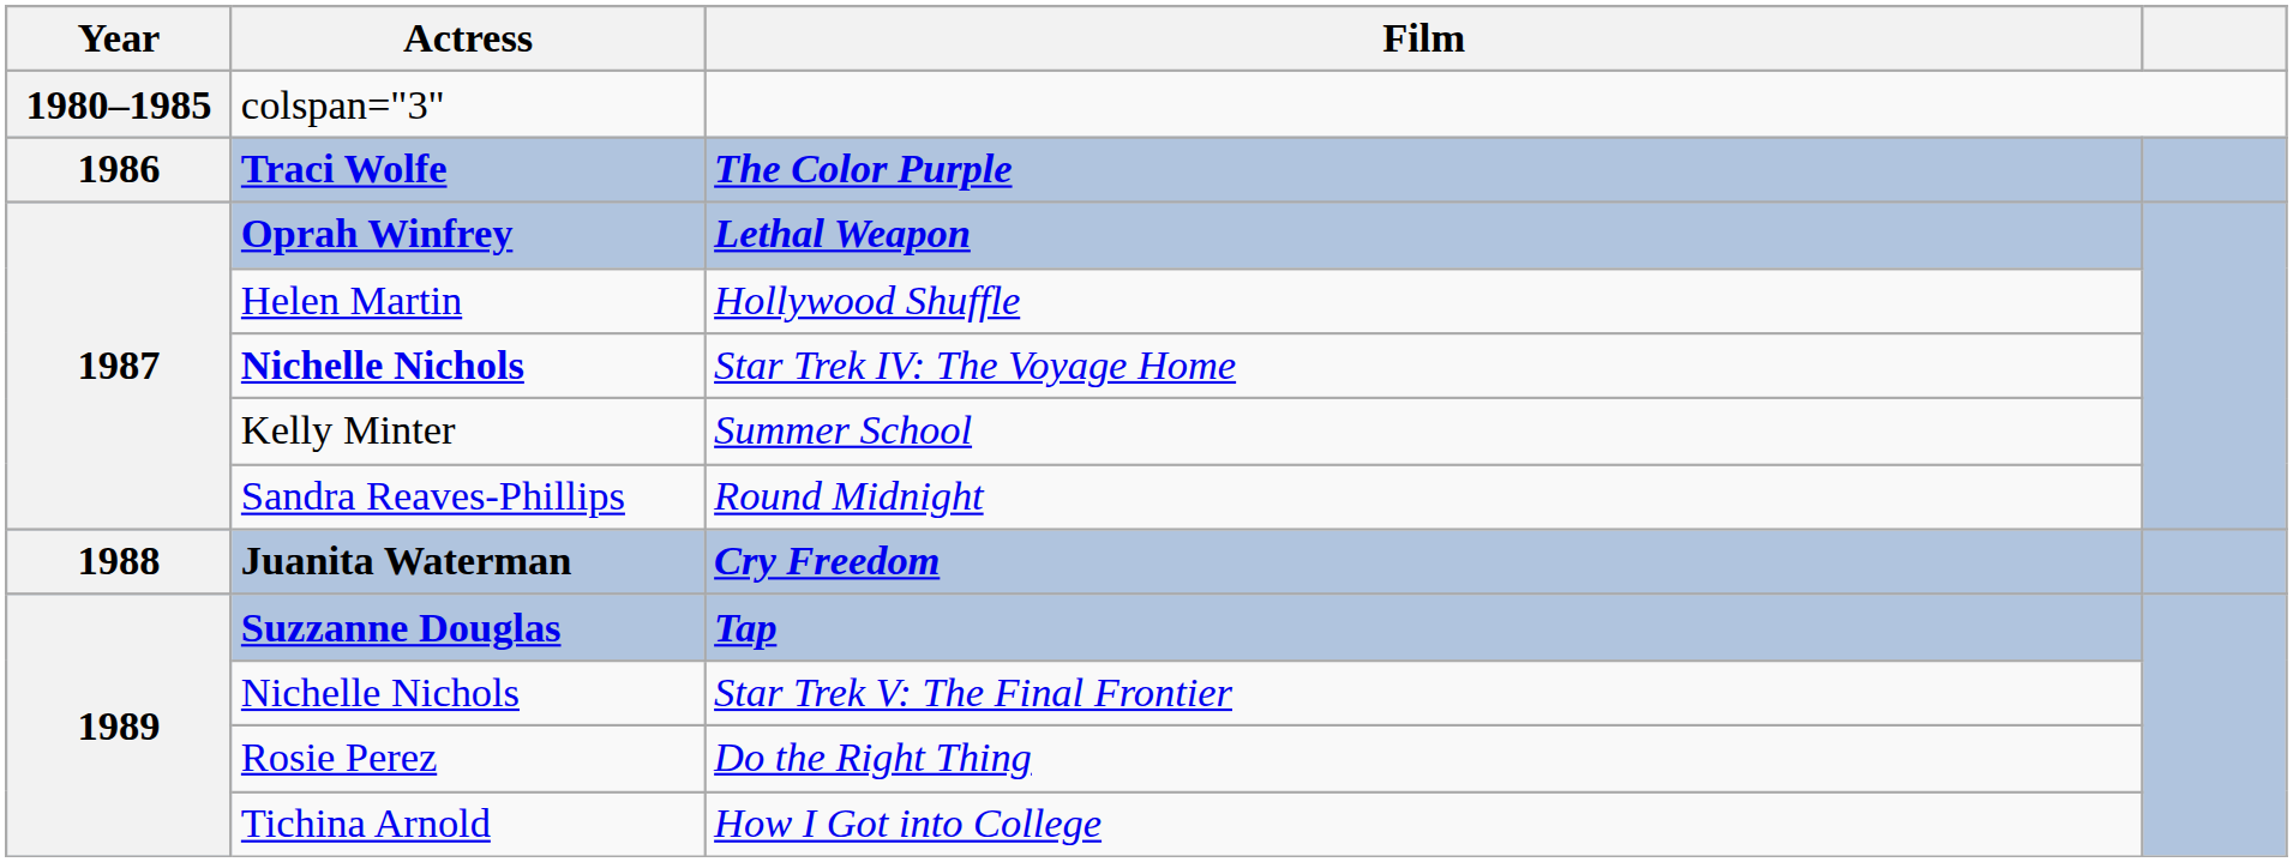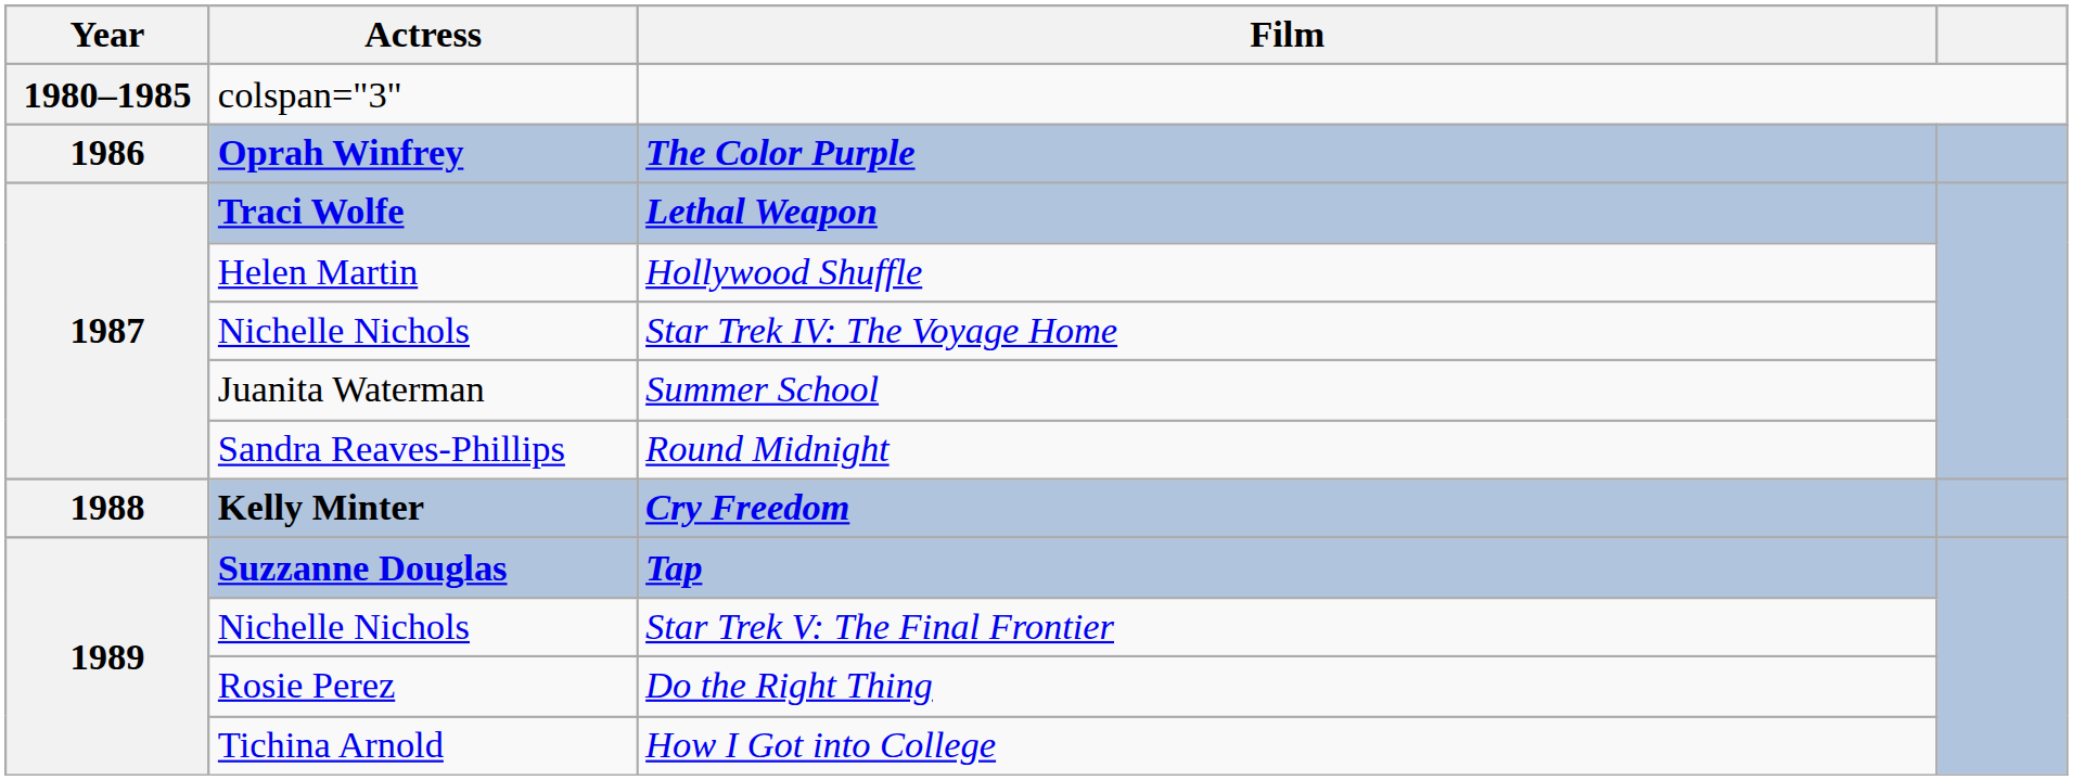The Color Purple | Actress: Traci Wolfe -> Oprah Winfrey
Lethal Weapon | Actress: Oprah Winfrey -> Traci Wolfe
Star Trek IV: The Voyage Home | Actress: bold -> normal
Summer School | Actress: Kelly Minter -> Juanita Waterman
Cry Freedom | Actress: Juanita Waterman -> Kelly Minter
